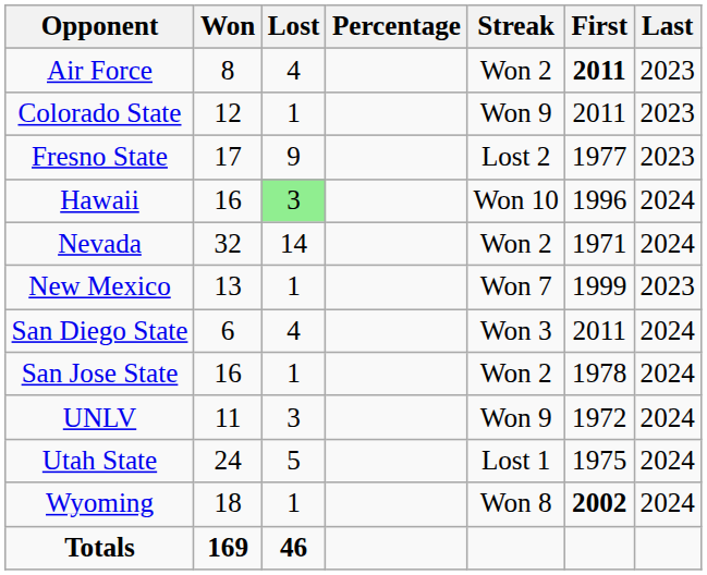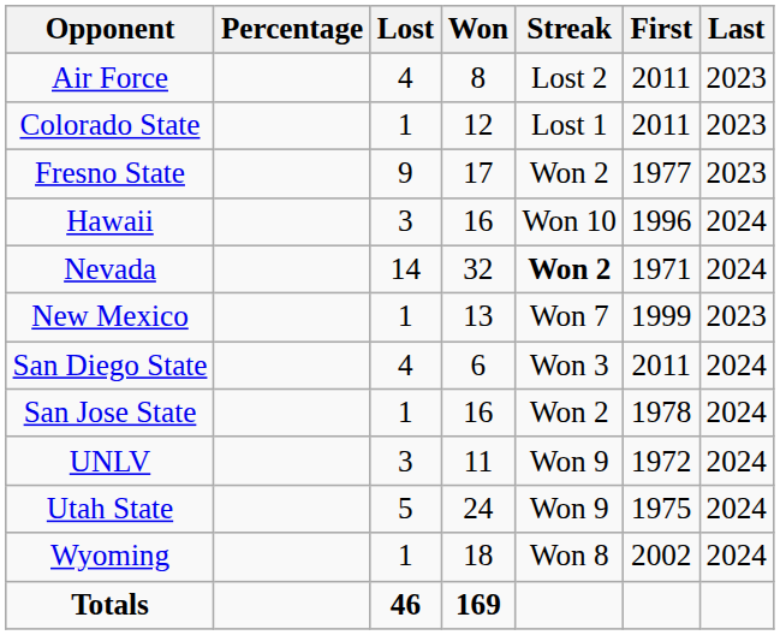columns swapped: Won <-> Percentage
Air Force | Streak: Won 2 -> Lost 2
Air Force | First: bold -> normal
Colorado State | Streak: Won 9 -> Lost 1
Fresno State | Streak: Lost 2 -> Won 2
Hawaii | Lost: lightgreen background -> no background
Nevada | Streak: normal -> bold
Utah State | Streak: Lost 1 -> Won 9
Wyoming | First: bold -> normal
